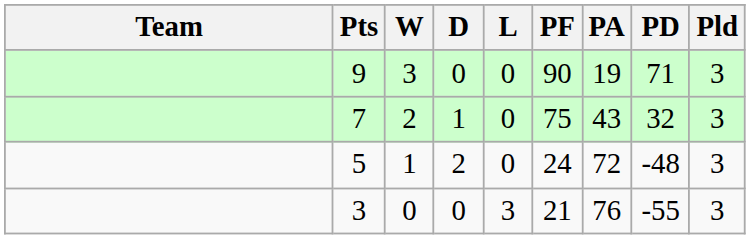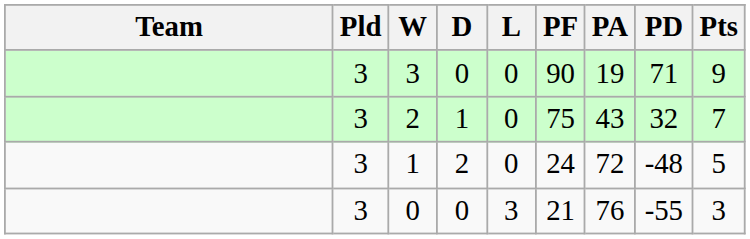columns swapped: Pld <-> Pts
